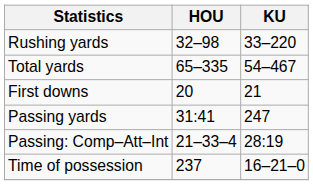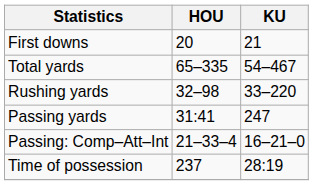rows swapped: First downs <-> Rushing yards
Passing: Comp–Att–Int | KU: 28:19 -> 16–21–0
Time of possession | KU: 16–21–0 -> 28:19
